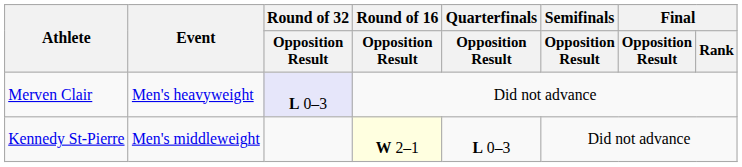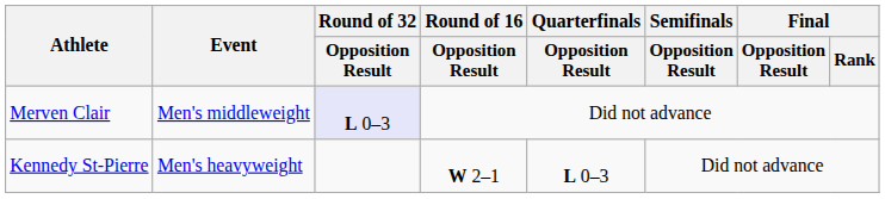Merven Clair | Event: Men's heavyweight -> Men's middleweight
Kennedy St-Pierre | Event: Men's middleweight -> Men's heavyweight
Kennedy St-Pierre | Round of 16 / Opposition Result: lightyellow background -> no background
